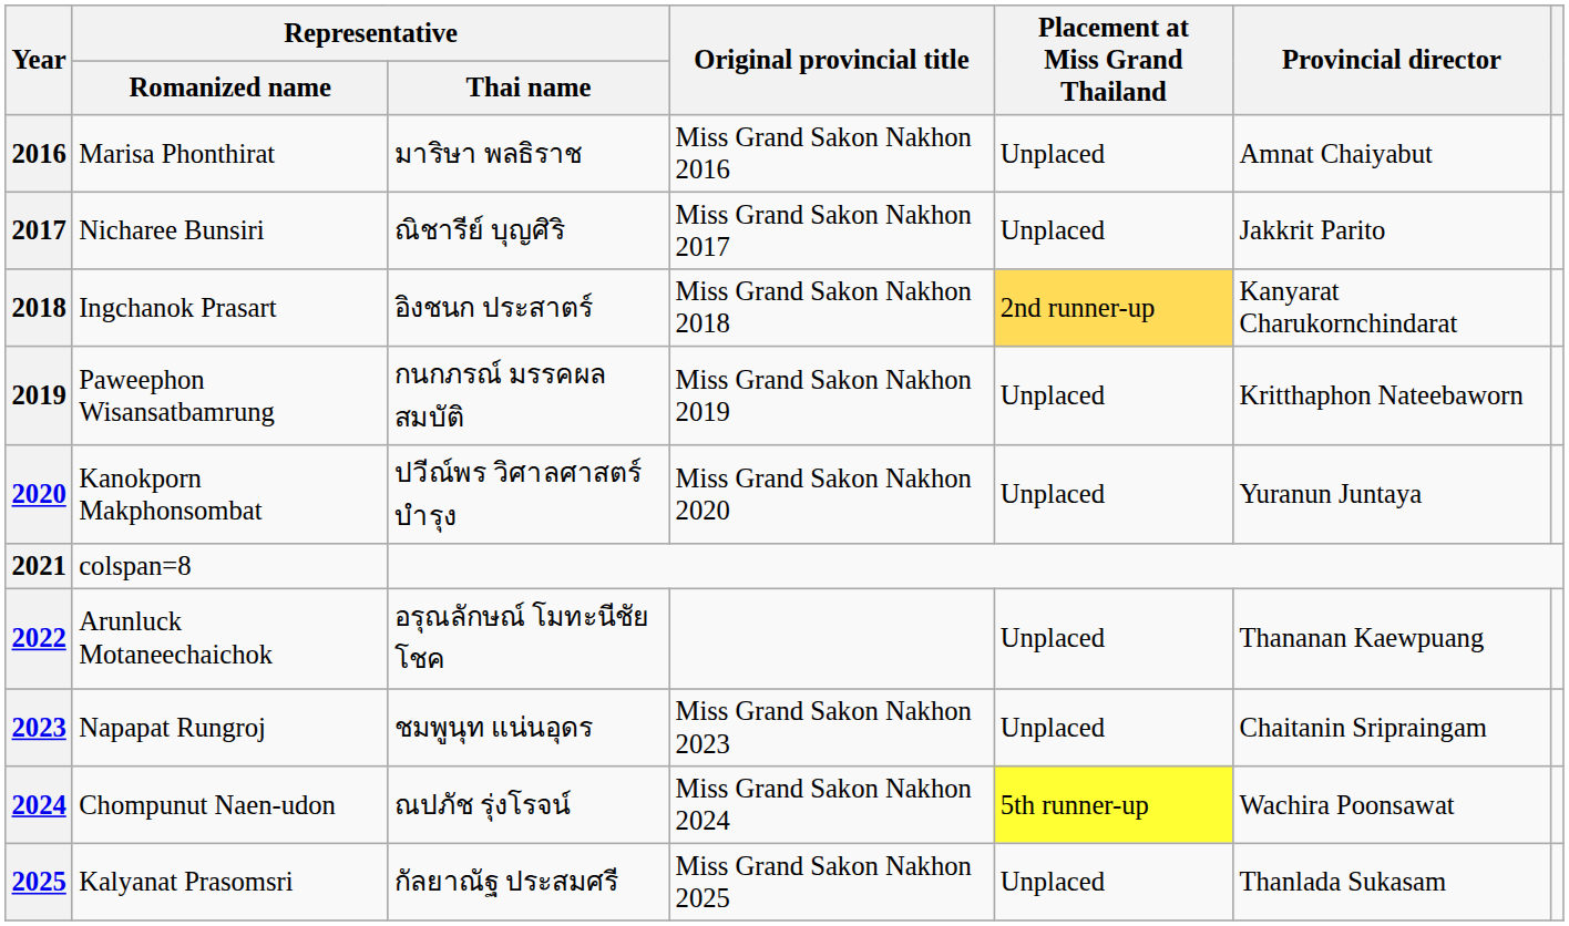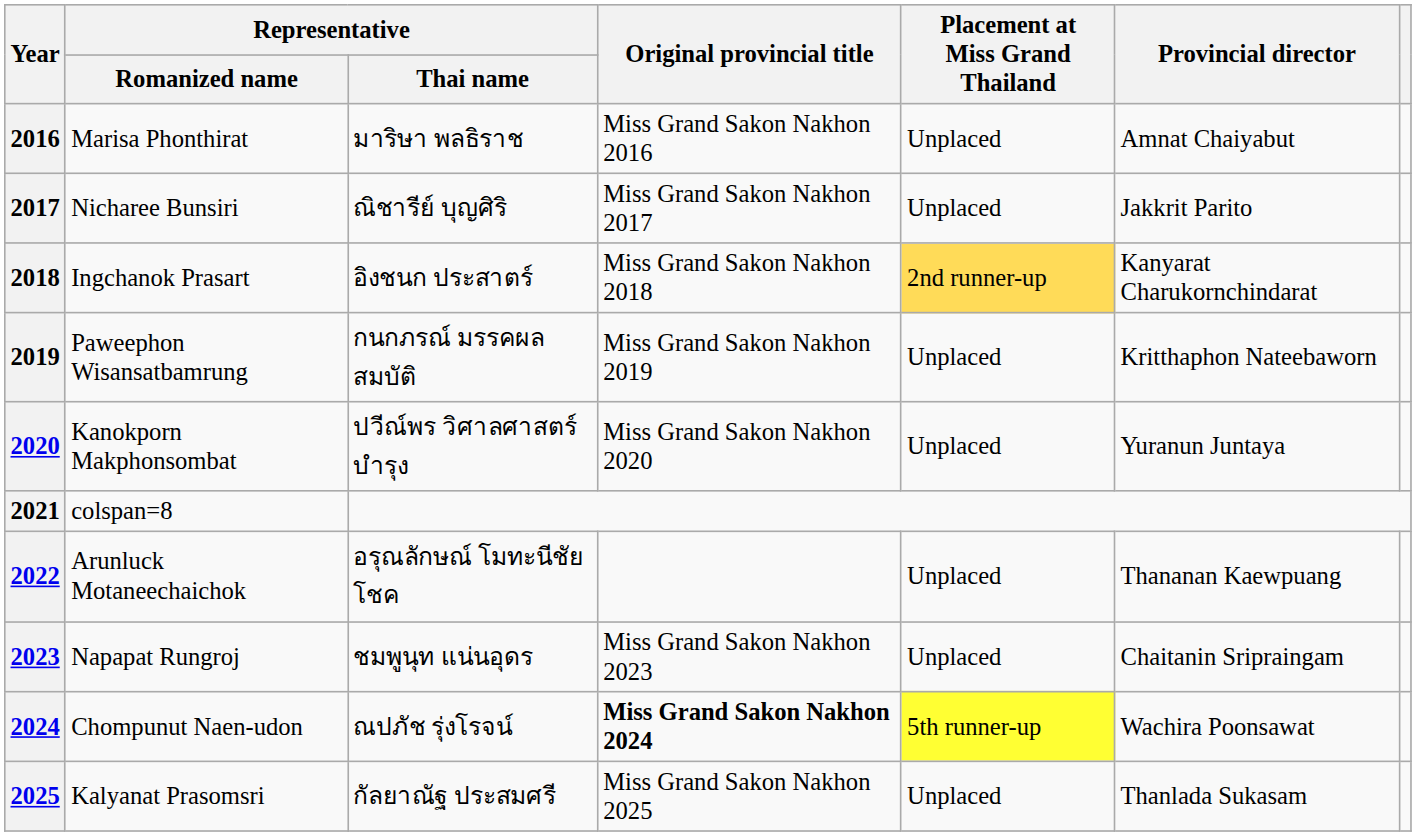2024 | Original provincial title: normal -> bold
